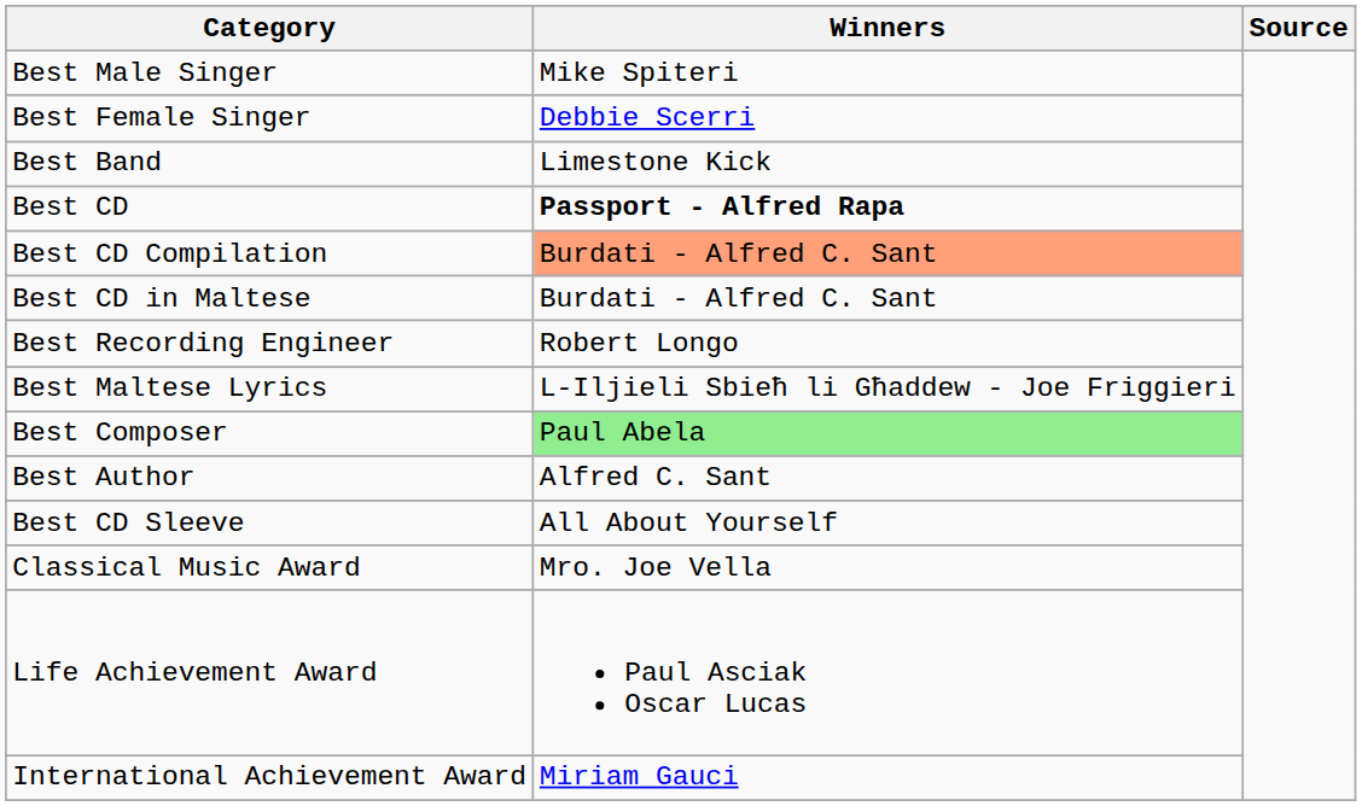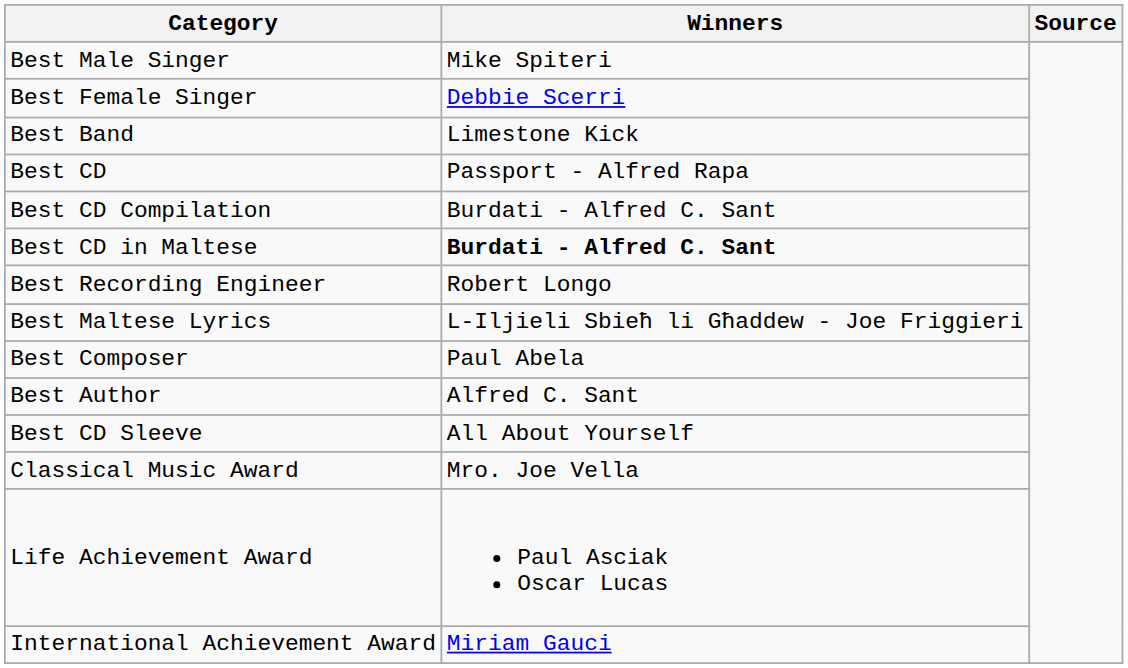Best CD | Winners: bold -> normal
Best CD Compilation | Winners: lightsalmon background -> no background
Best CD in Maltese | Winners: normal -> bold
Best Composer | Winners: lightgreen background -> no background
